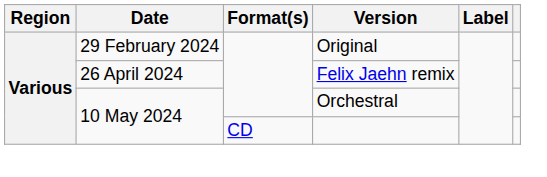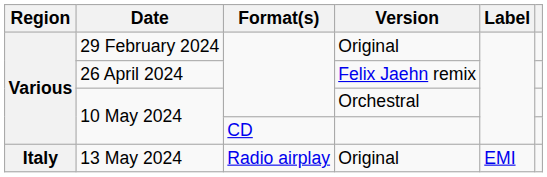+ row: Italy | 13 May 2024 | Radio airplay | Original | EMI
